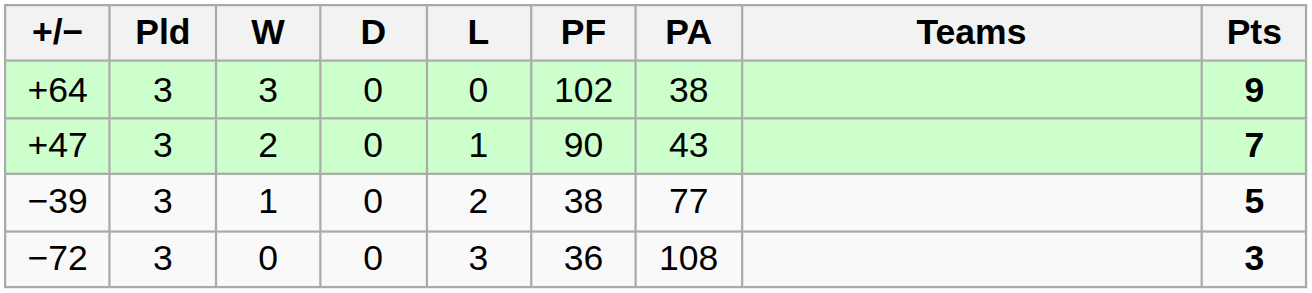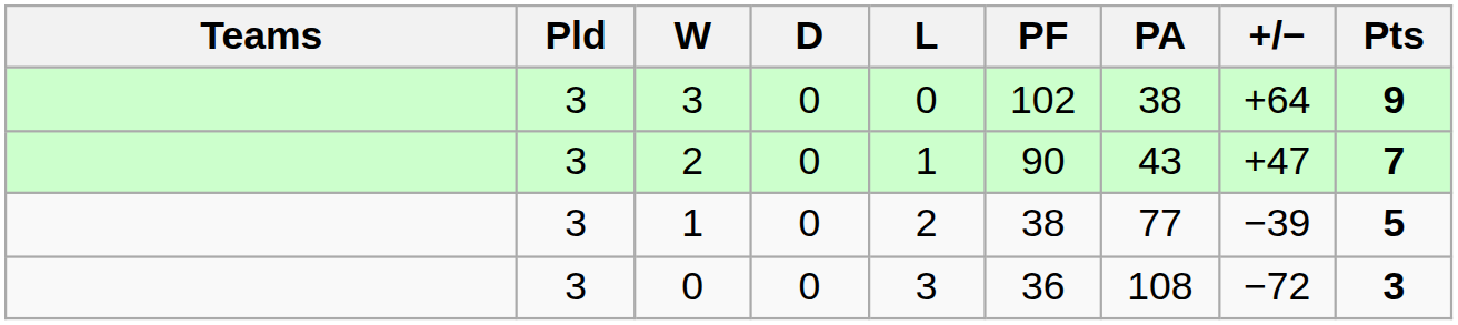columns swapped: Teams <-> +/−
